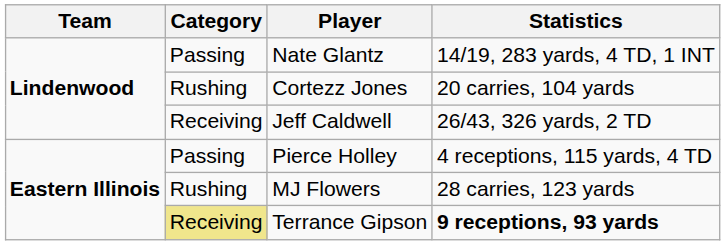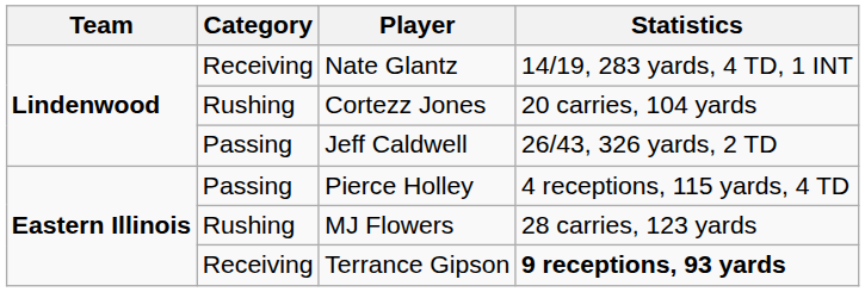Nate Glantz | Category: Passing -> Receiving
Jeff Caldwell | Category: Receiving -> Passing
Terrance Gipson | Category: khaki background -> no background
